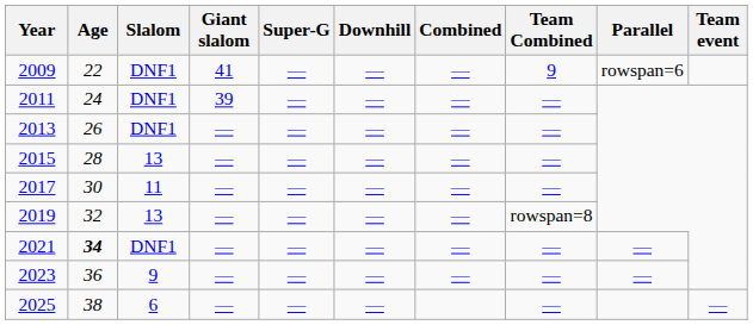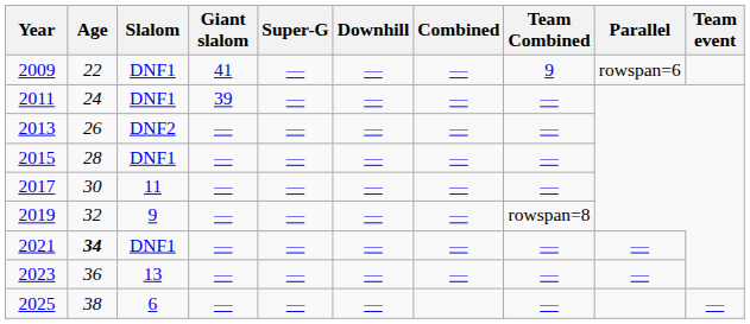2013 | Slalom: DNF1 -> DNF2
2015 | Slalom: 13 -> DNF1
2019 | Slalom: 13 -> 9
2023 | Slalom: 9 -> 13
